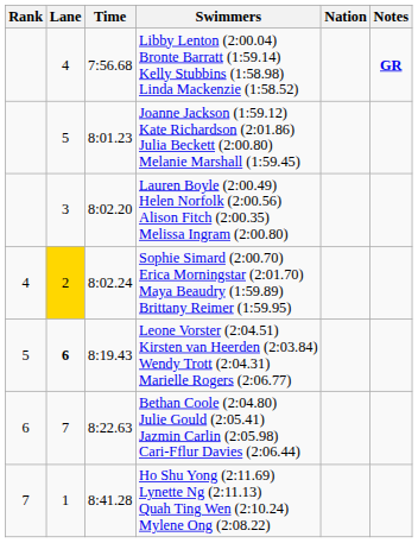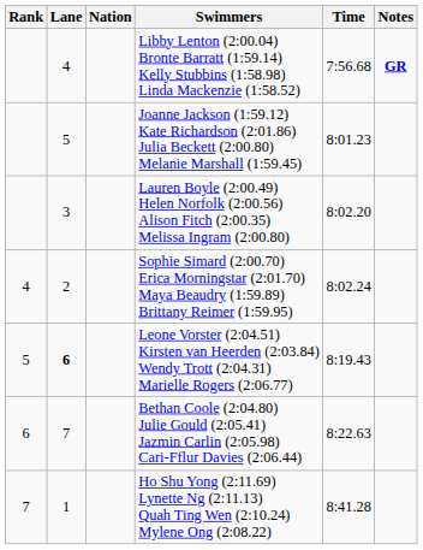columns swapped: Nation <-> Time
row 5 | Lane: gold background -> no background
